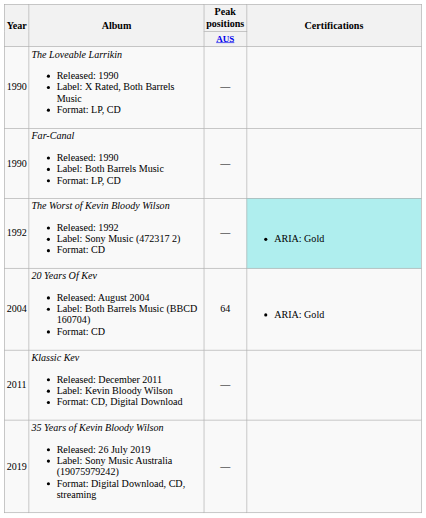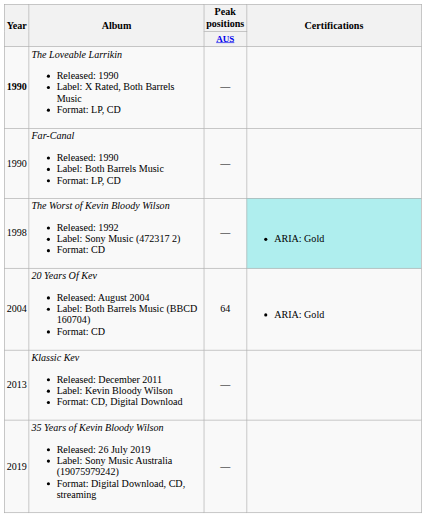row 3 | Year: normal -> bold
row 5 | Year: 1992 -> 1998
row 7 | Year: 2011 -> 2013
